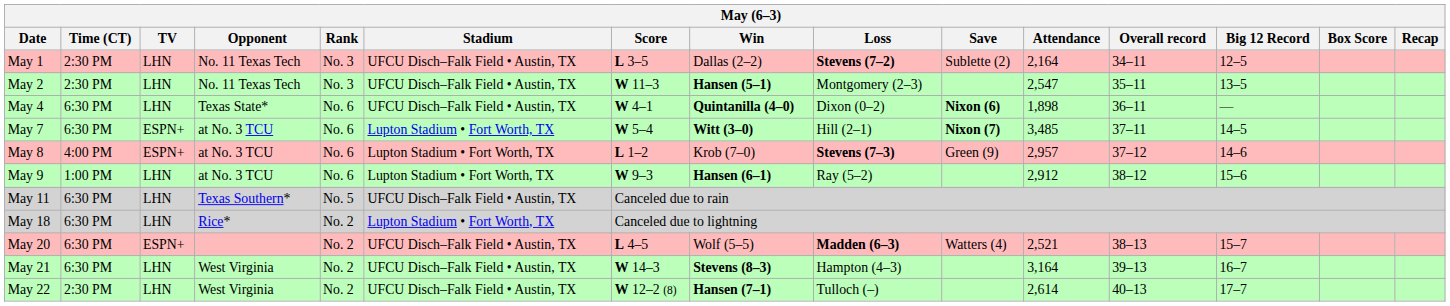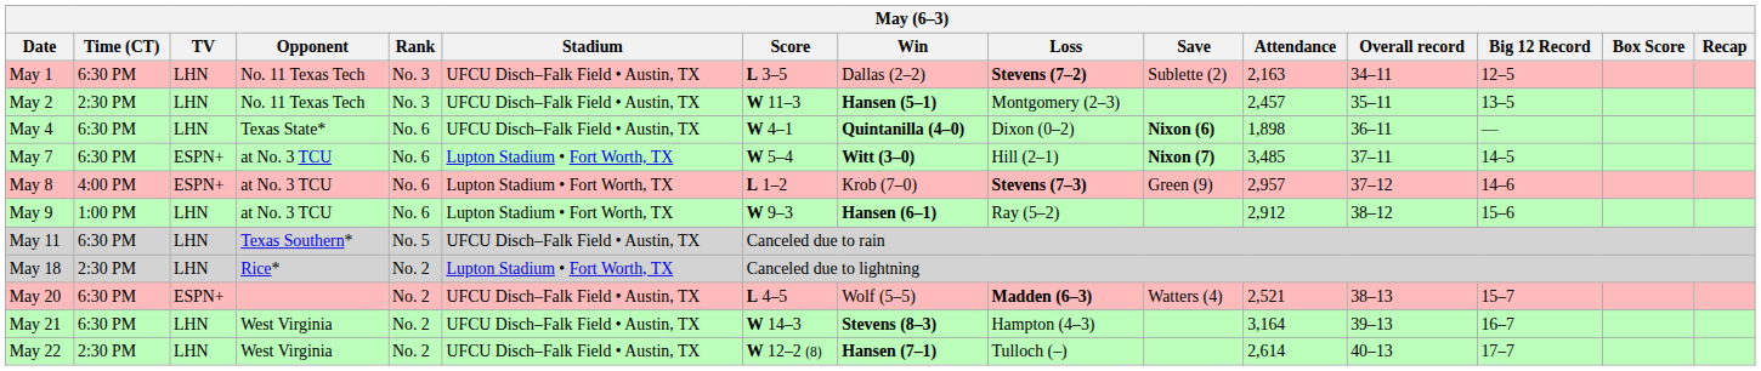May 1 | Time (CT): 2:30 PM -> 6:30 PM
May 1 | Attendance: 2,164 -> 2,163
May 2 | Attendance: 2,547 -> 2,457
May 18 | Time (CT): 6:30 PM -> 2:30 PM
